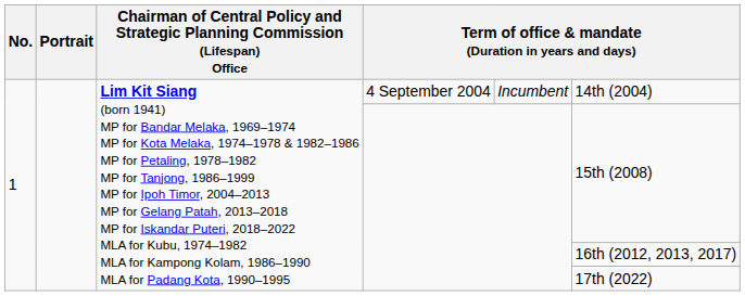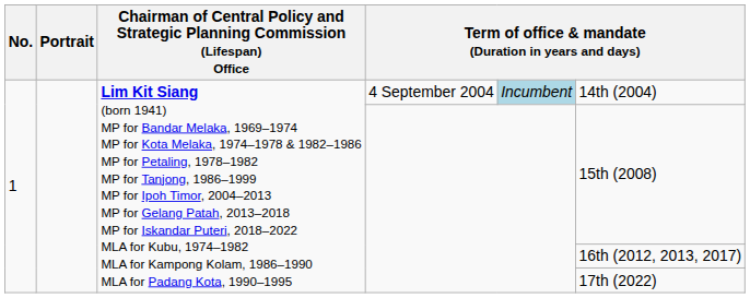4 September 2004 | column 5: no background -> lightblue background
